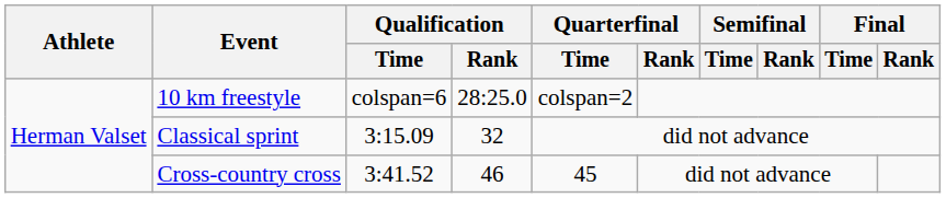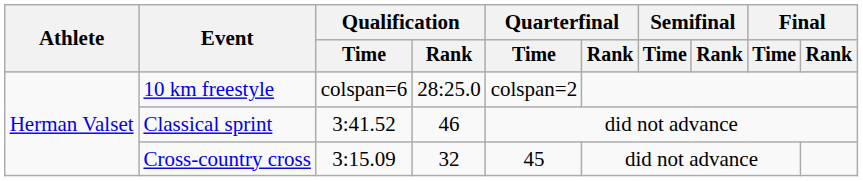Classical sprint | Qualification / Time: 3:15.09 -> 3:41.52
Classical sprint | Qualification / Rank: 32 -> 46
Cross-country cross | Qualification / Time: 3:41.52 -> 3:15.09
Cross-country cross | Qualification / Rank: 46 -> 32
